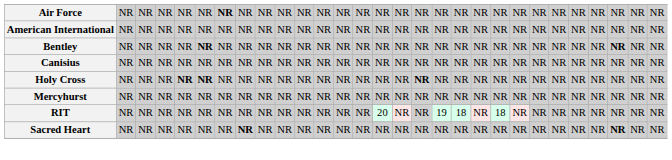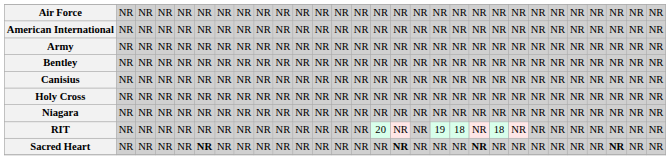Air Force | column 7: bold -> normal
+ row: Army | NR | NR | NR | NR | NR | NR | NR | NR | NR | NR | NR | NR | NR | NR | NR | NR | NR | NR | NR | NR | NR | NR | NR | NR | NR | NR | NR | NR
Bentley | column 6: bold -> normal
Bentley | column 27: bold -> normal
Holy Cross | column 5: bold -> normal
Holy Cross | column 6: bold -> normal
Holy Cross | column 17: bold -> normal
- row: Mercyhurst | NR | NR | NR | NR | NR | NR | NR | NR | NR | NR | NR | NR | NR | NR | NR | NR | NR | NR | NR | NR | NR | NR | NR | NR | NR | NR | NR | NR
+ row: Niagara | NR | NR | NR | NR | NR | NR | NR | NR | NR | NR | NR | NR | NR | NR | NR | NR | NR | NR | NR | NR | NR | NR | NR | NR | NR | NR | NR | NR
Sacred Heart | column 6: normal -> bold
Sacred Heart | column 8: bold -> normal
Sacred Heart | column 16: normal -> bold
Sacred Heart | column 20: normal -> bold
